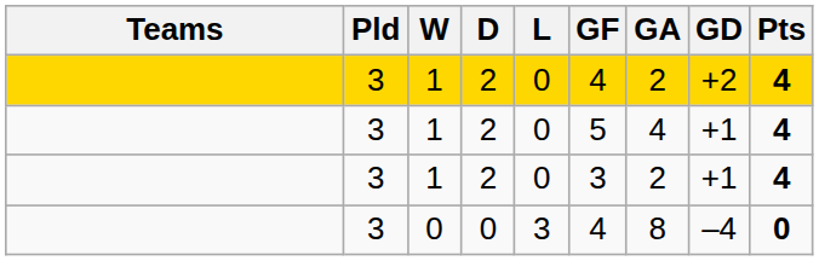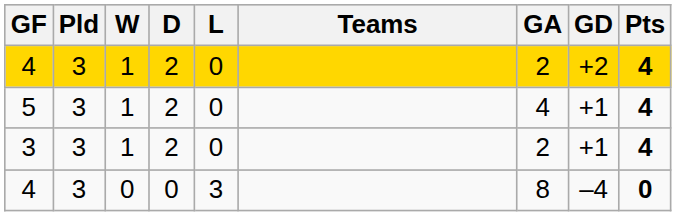columns swapped: Teams <-> GF
